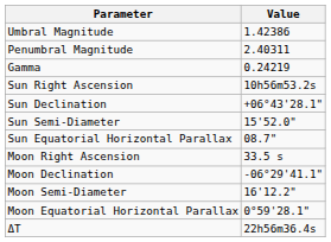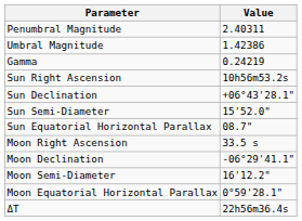rows swapped: Penumbral Magnitude <-> Umbral Magnitude
